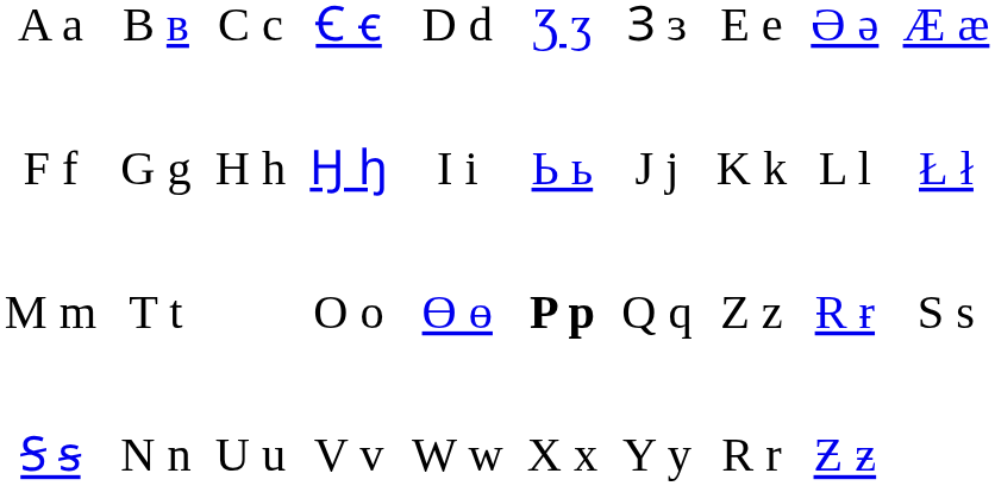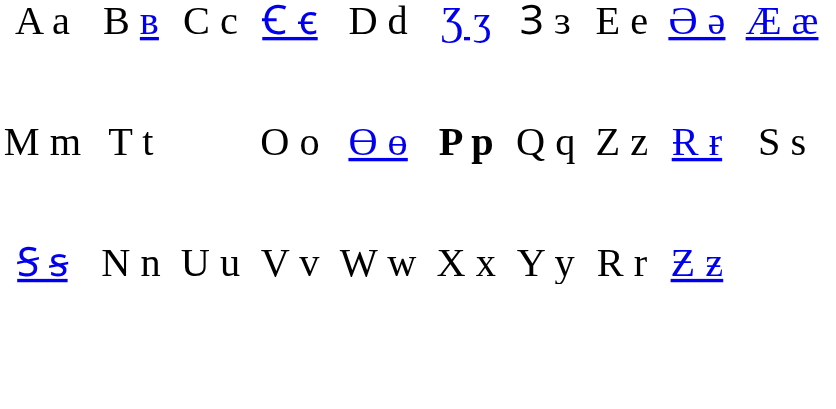- row: F f | G g | H h | Ꜧ ꜧ | I i | Ь ь | J j | K k | L l | Ł ł
